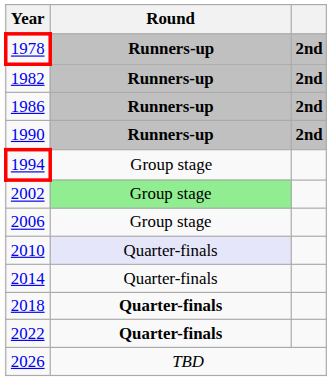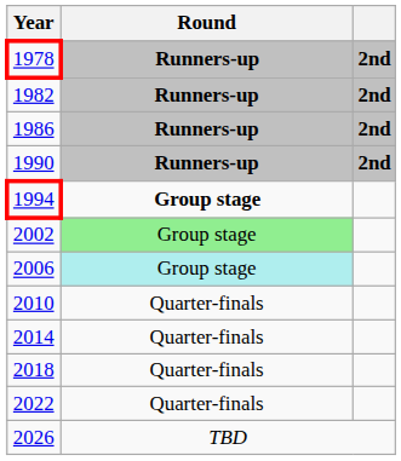1994 | Round: normal -> bold
2006 | Round: no background -> paleturquoise background
2010 | Round: lavender background -> no background
2018 | Round: bold -> normal
2022 | Round: bold -> normal
